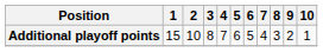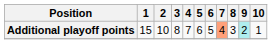Additional playoff points | 7: no background -> lightsalmon background
Additional playoff points | 9: no background -> paleturquoise background
